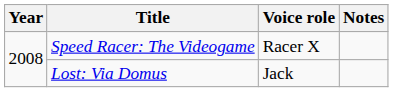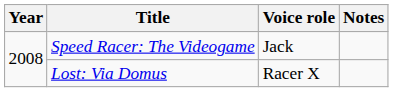Speed Racer: The Videogame | Voice role: Racer X -> Jack
Lost: Via Domus | Voice role: Jack -> Racer X
